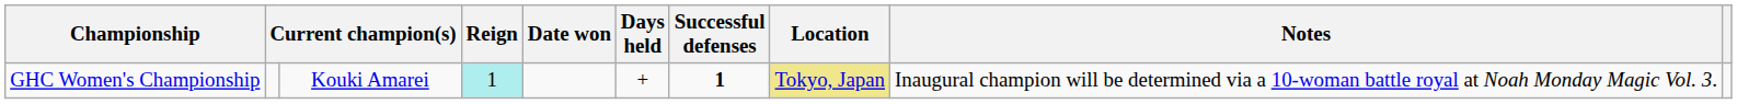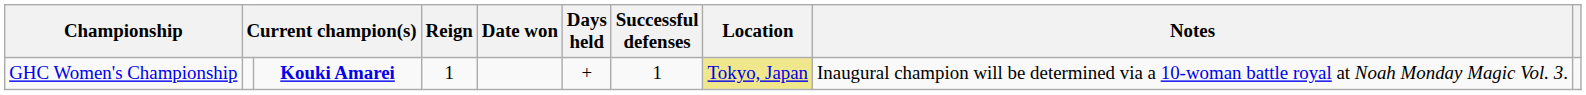GHC Women's Championship | column 3: normal -> bold
GHC Women's Championship | Reign: paleturquoise background -> no background
GHC Women's Championship | Successful defenses: bold -> normal
